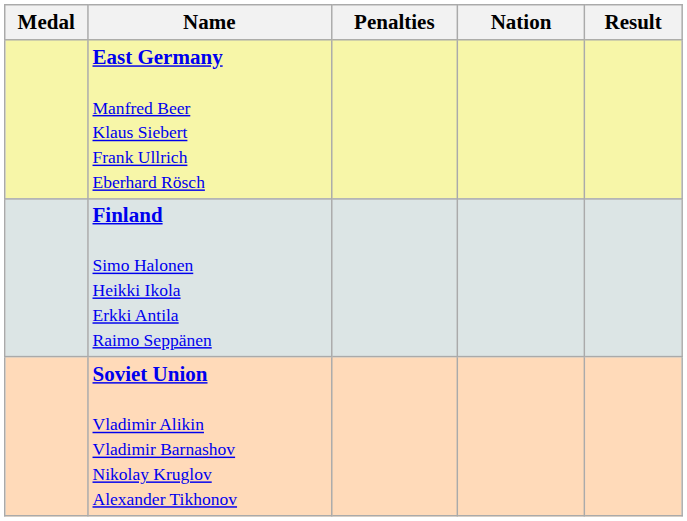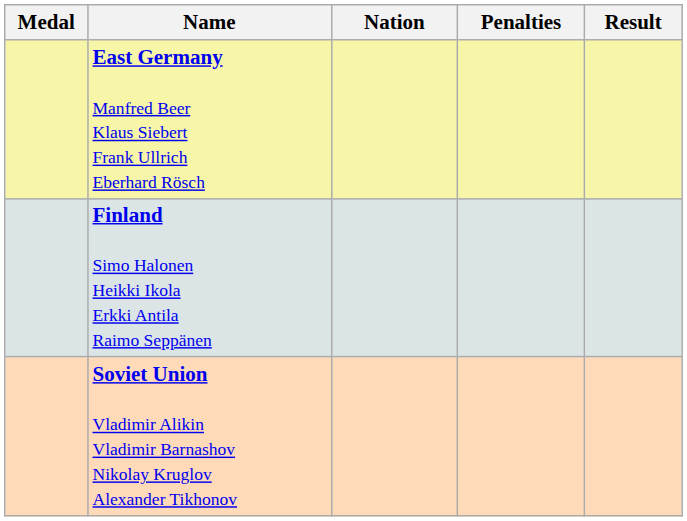columns swapped: Nation <-> Penalties
